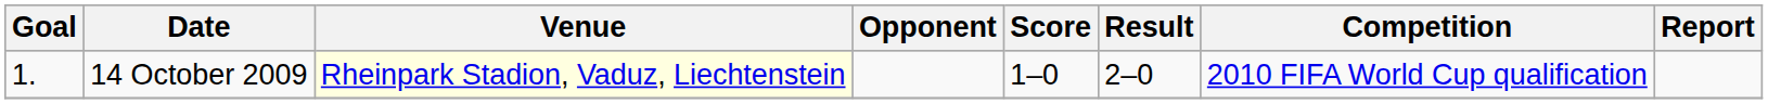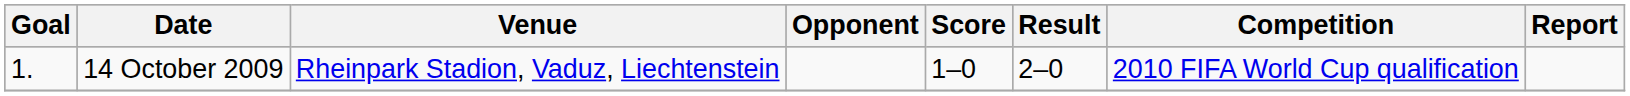14 October 2009 | Venue: lightyellow background -> no background
